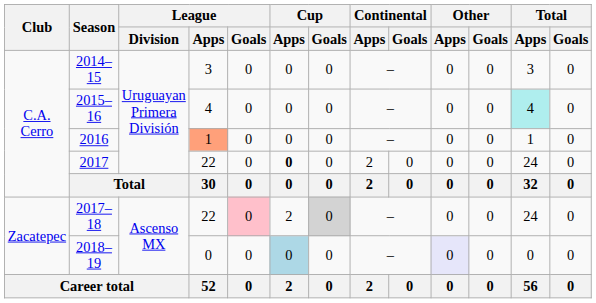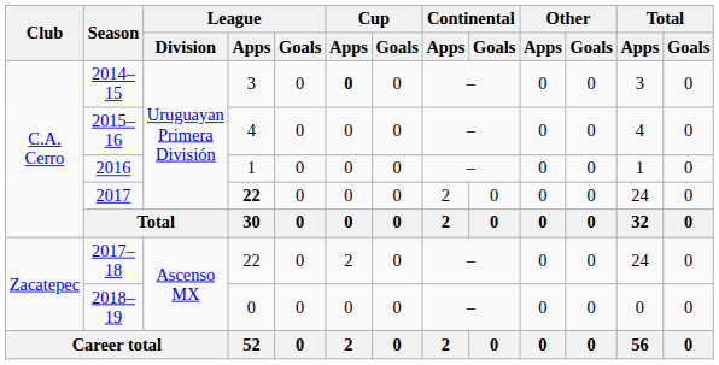2014–15 | Cup / Apps: normal -> bold
2015–16 | Total / Apps: paleturquoise background -> no background
2016 | League / Apps: lightsalmon background -> no background
2017 | League / Apps: normal -> bold
2017 | Cup / Apps: bold -> normal
2017–18 | League / Goals: pink background -> no background
2017–18 | Cup / Goals: lightgrey background -> no background
2018–19 | Cup / Apps: lightblue background -> no background
2018–19 | Other / Apps: lavender background -> no background
